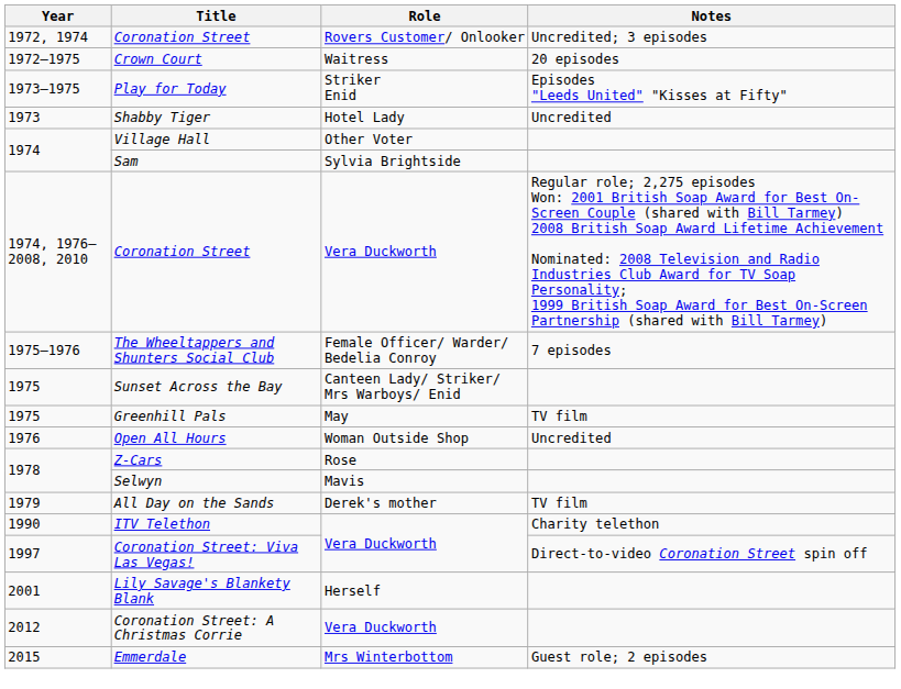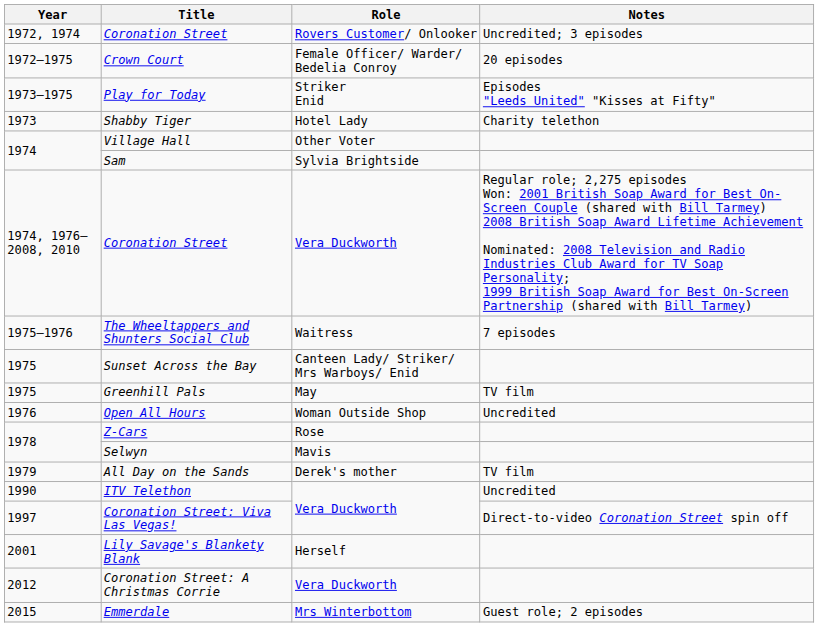Crown Court | Role: Waitress -> Female Officer/ Warder/ Bedelia Conroy
Shabby Tiger | Notes: Uncredited -> Charity telethon
The Wheeltappers and Shunters Social Club | Role: Female Officer/ Warder/ Bedelia Conroy -> Waitress
ITV Telethon | Notes: Charity telethon -> Uncredited
